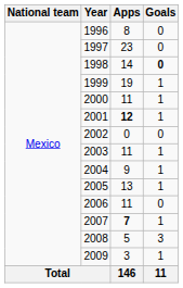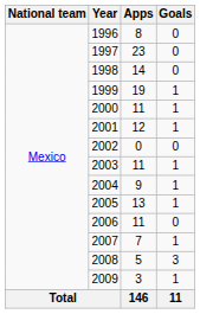1998 | Goals: bold -> normal
2001 | Apps: bold -> normal
2007 | Apps: bold -> normal
